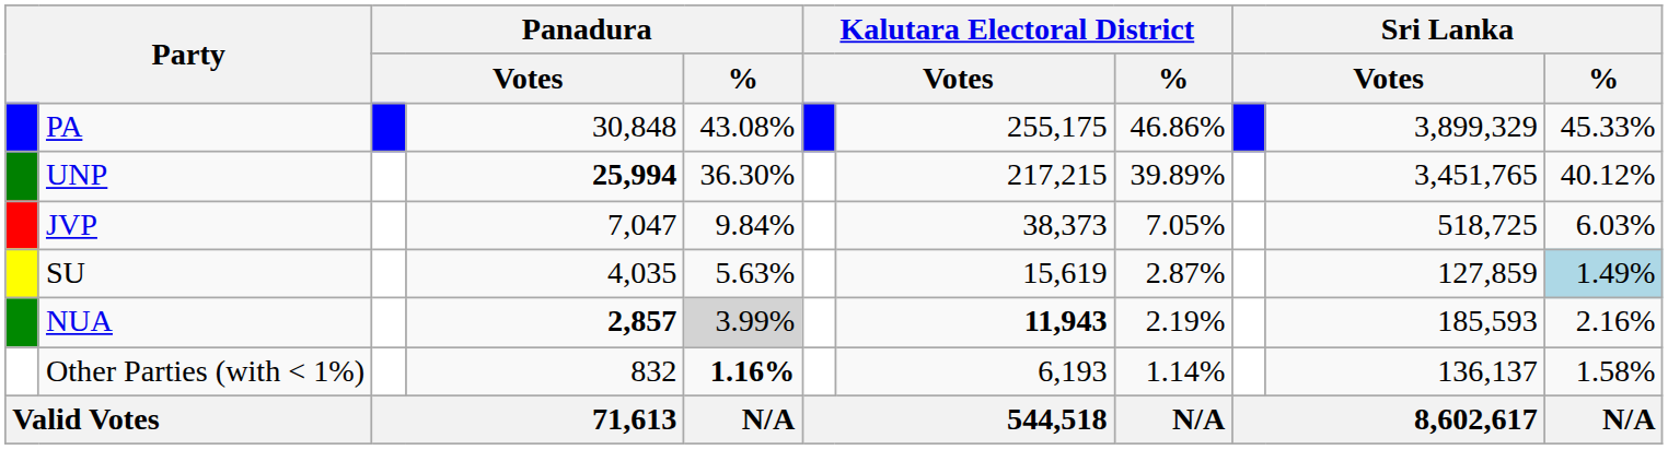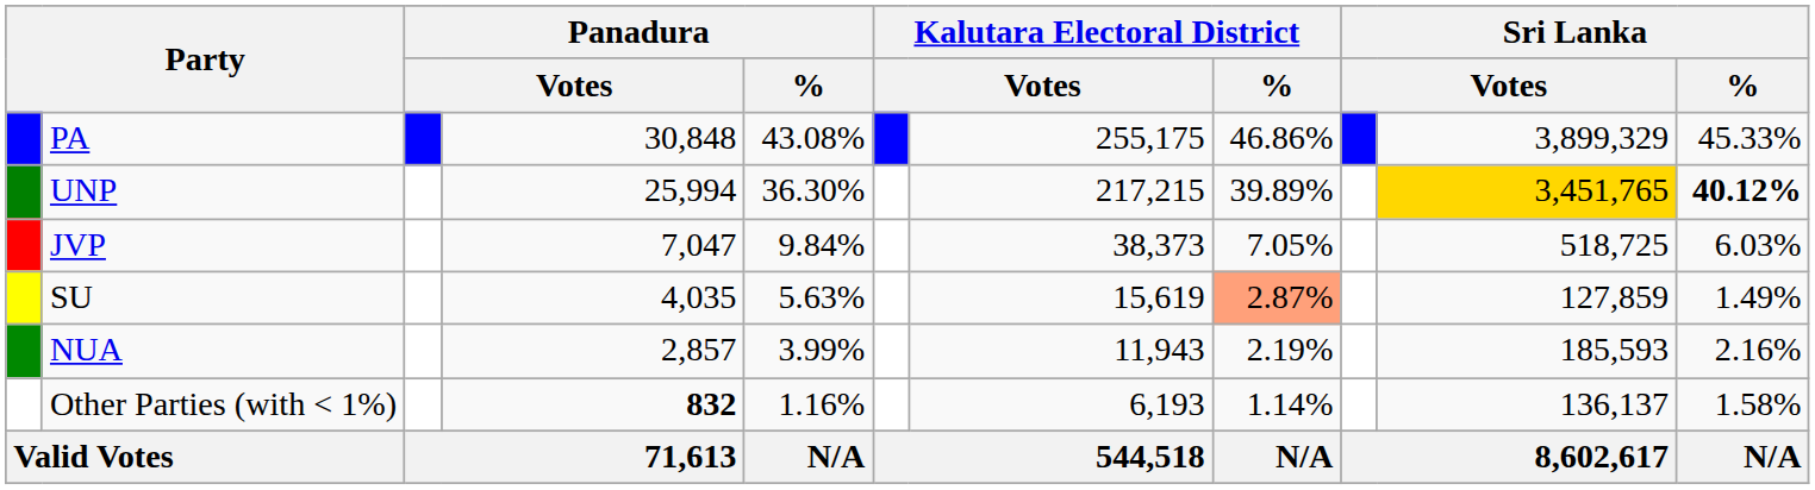UNP | column 4: bold -> normal
UNP | column 10: no background -> gold background
UNP | Sri Lanka / %: normal -> bold
SU | Kalutara Electoral District / %: no background -> lightsalmon background
SU | Sri Lanka / %: lightblue background -> no background
NUA | column 4: bold -> normal
NUA | Panadura / %: lightgrey background -> no background
NUA | column 7: bold -> normal
Other Parties (with < 1%) | column 4: normal -> bold
Other Parties (with < 1%) | Panadura / %: bold -> normal
